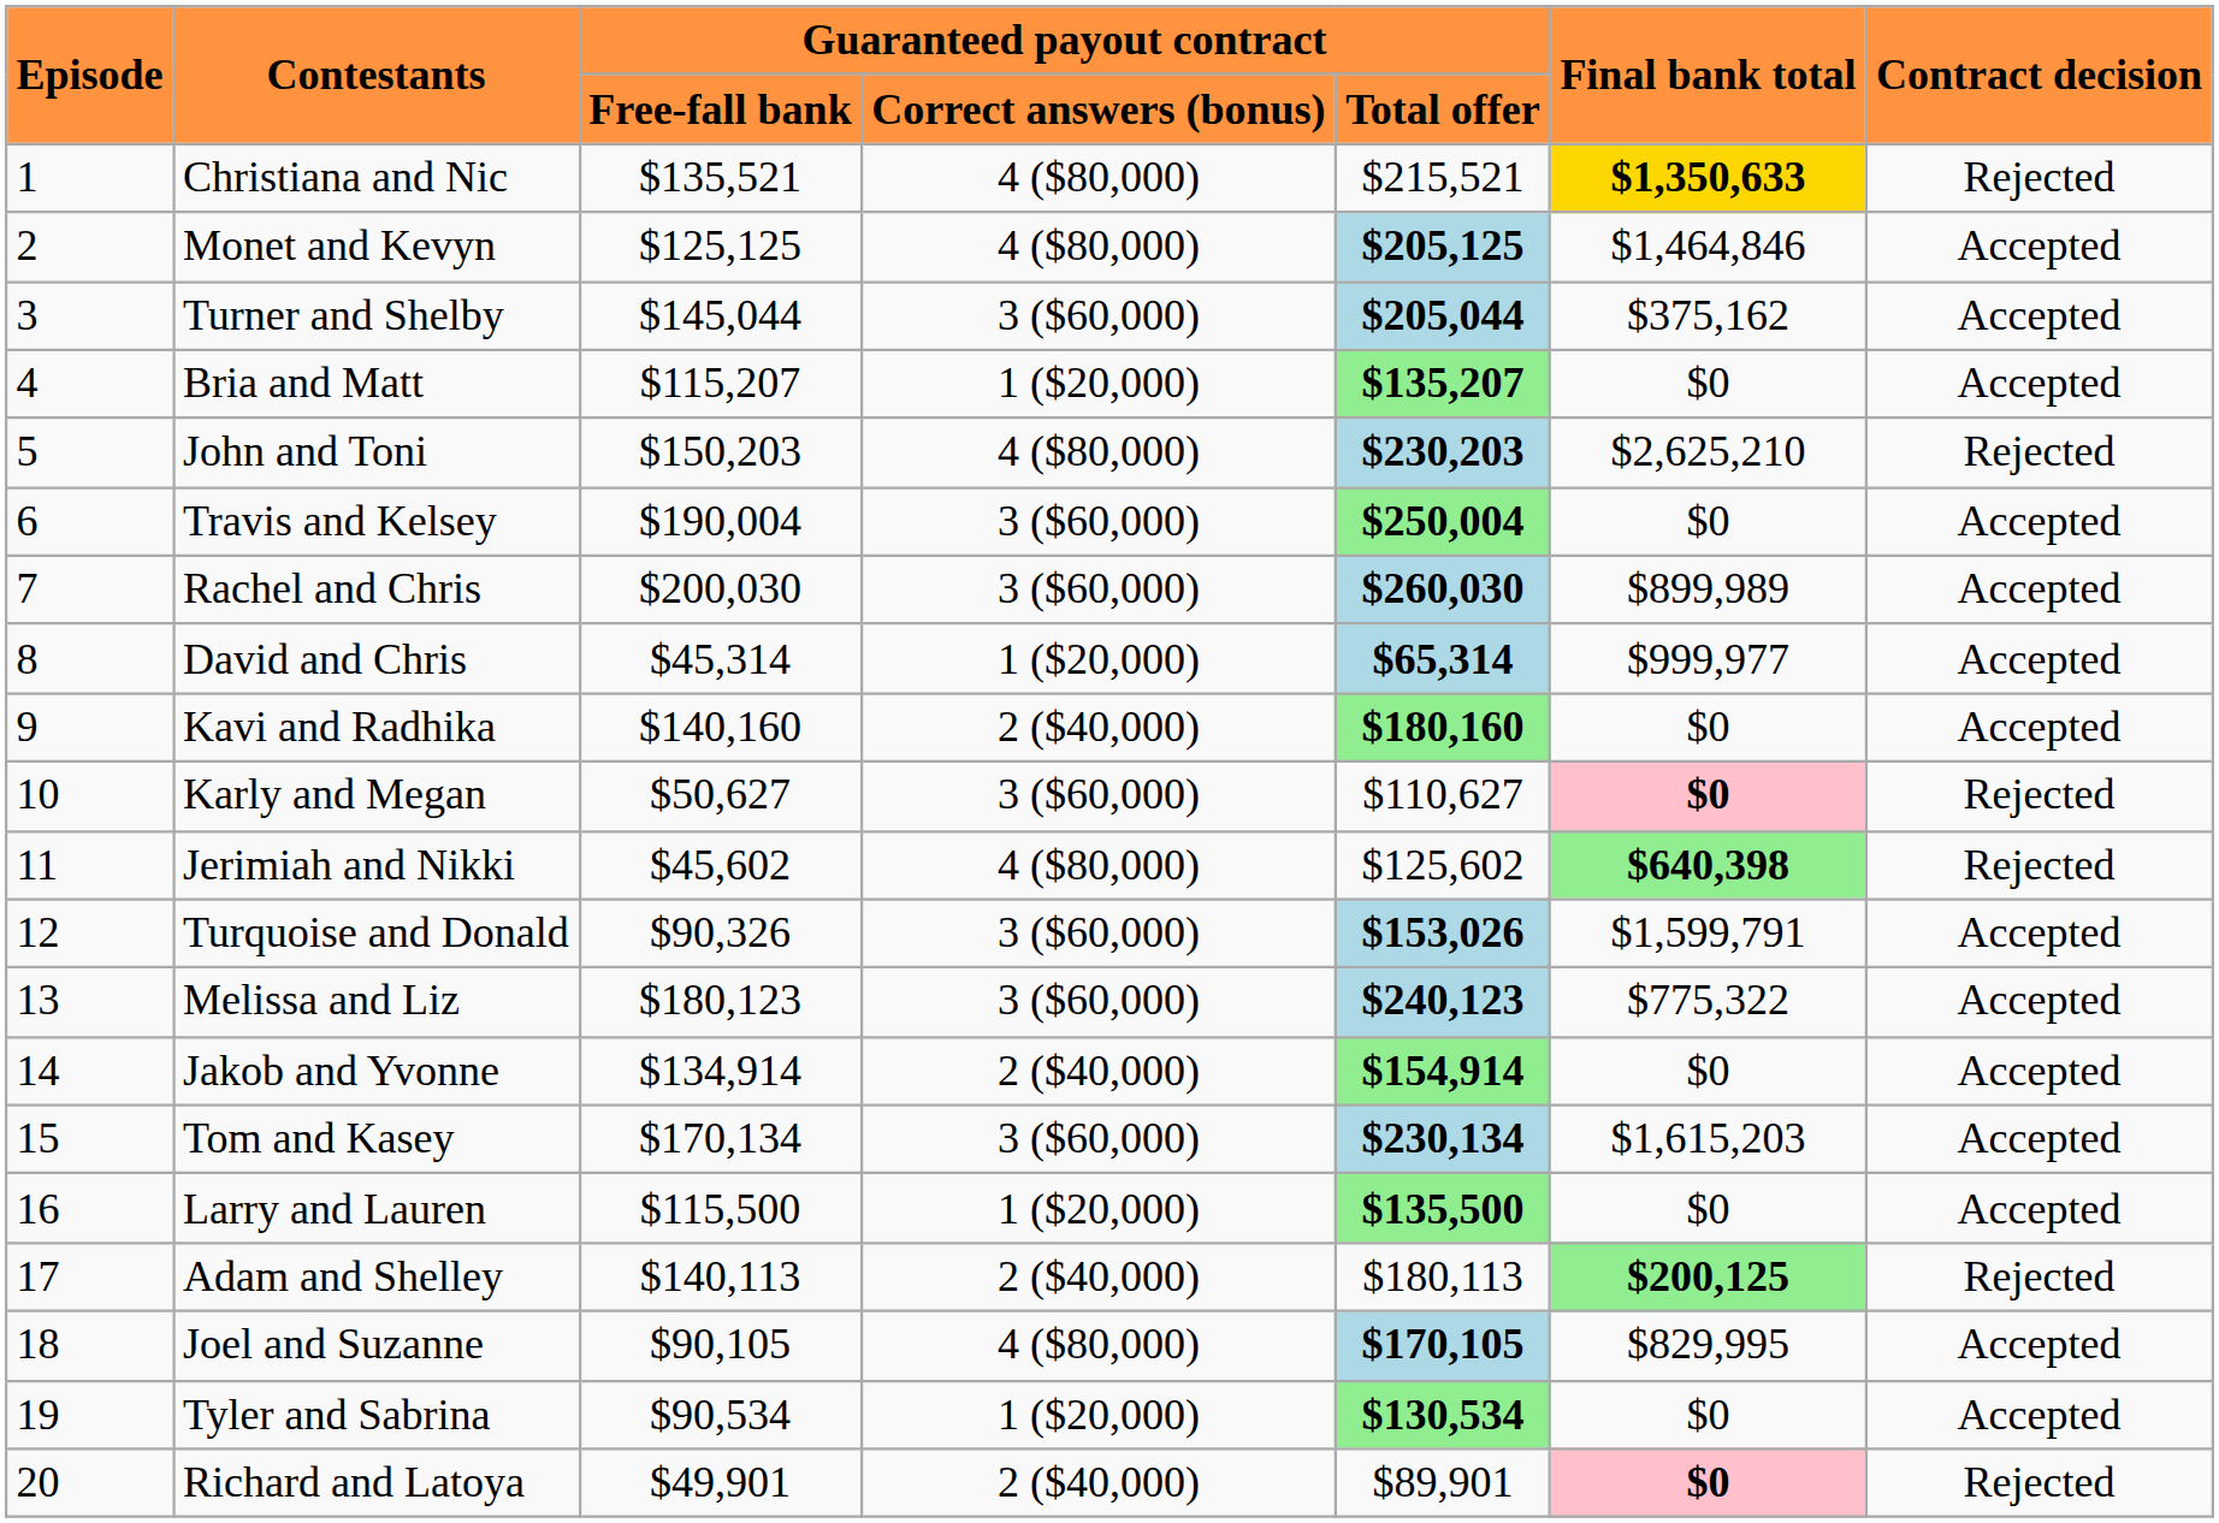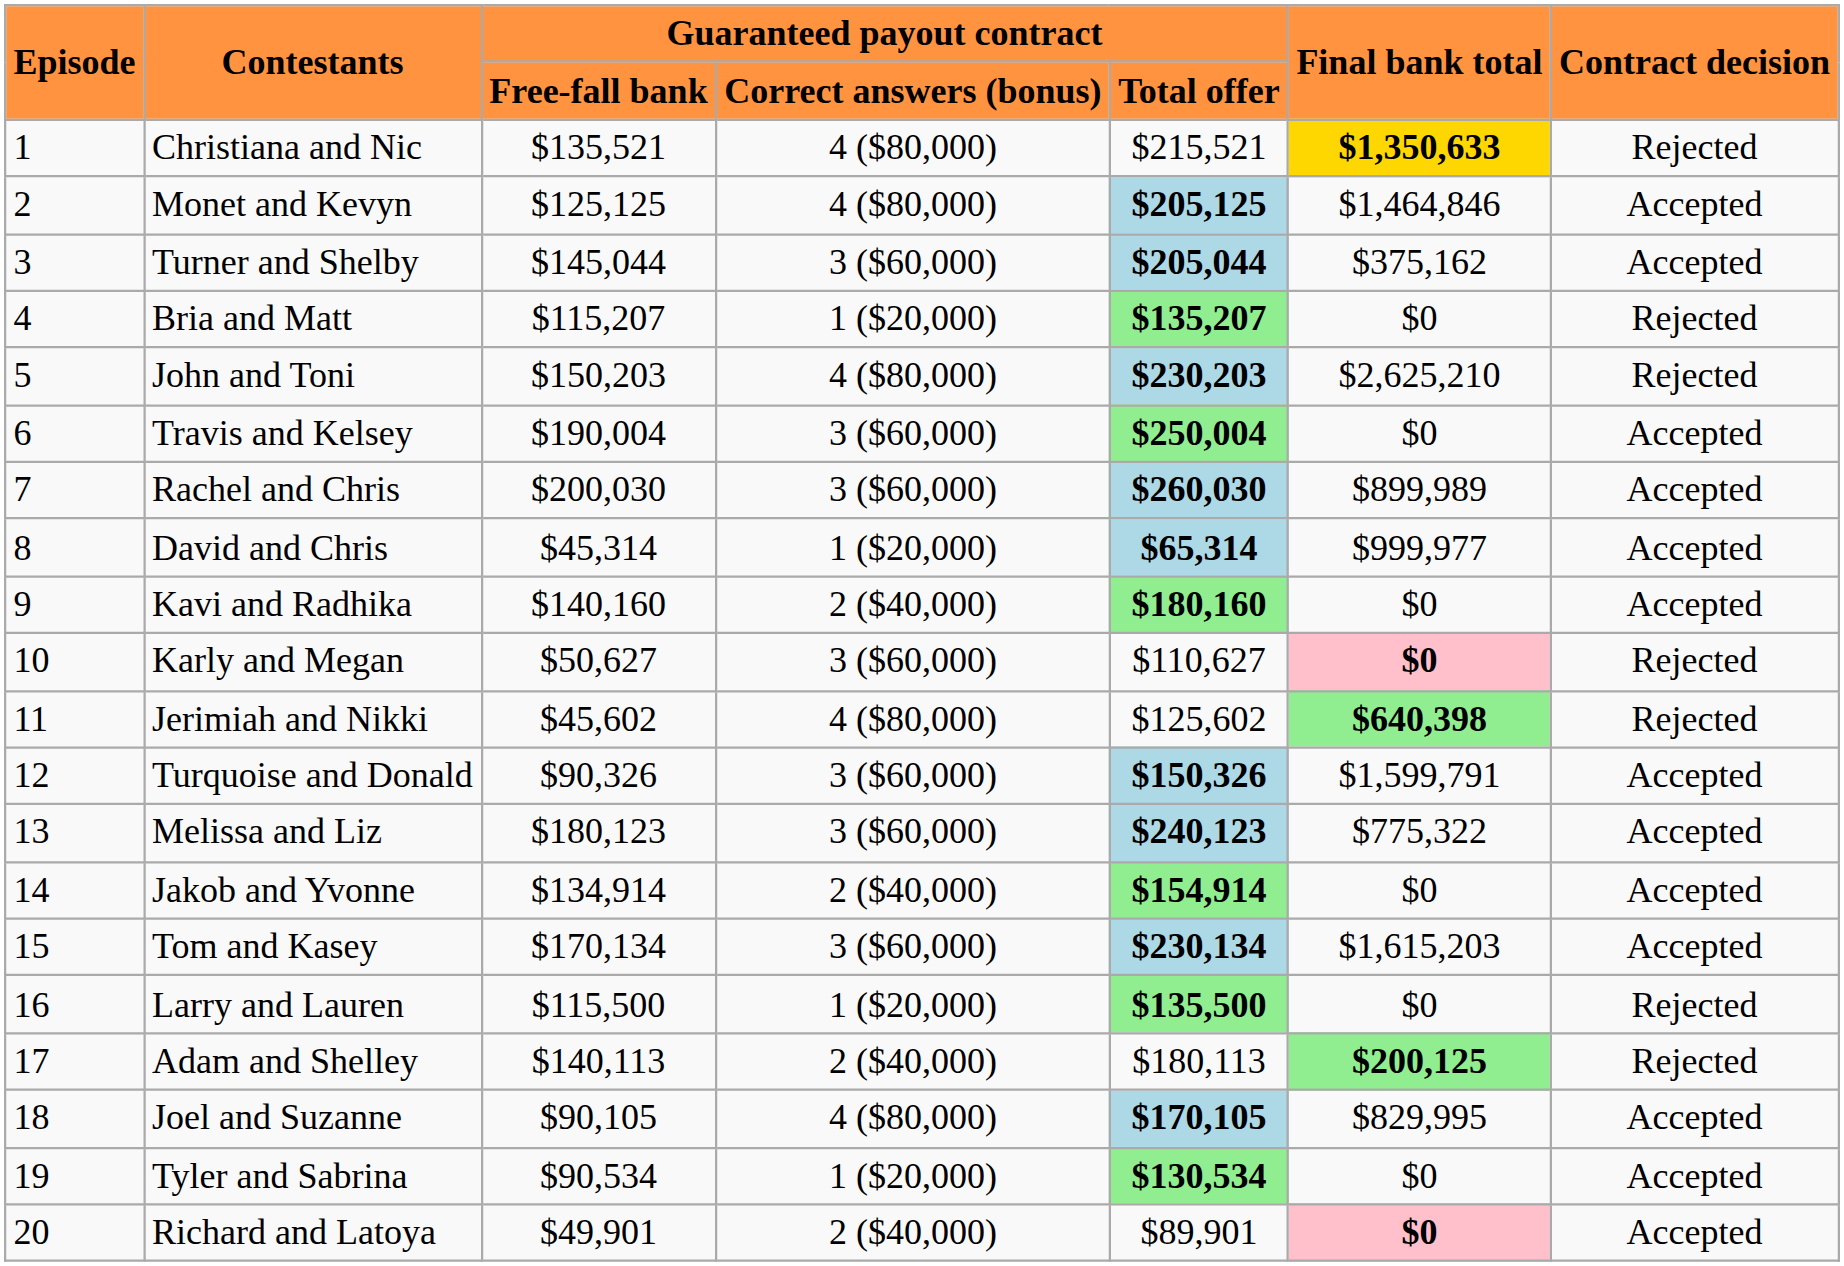Bria and Matt | Contract decision: Accepted -> Rejected
Turquoise and Donald | Guaranteed payout contract / Total offer: $153,026 -> $150,326
Larry and Lauren | Contract decision: Accepted -> Rejected
Richard and Latoya | Contract decision: Rejected -> Accepted
